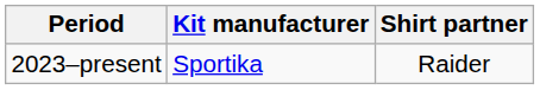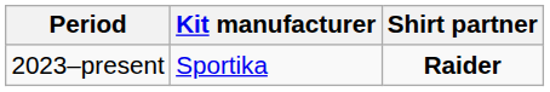2023–present | Shirt partner: normal -> bold
